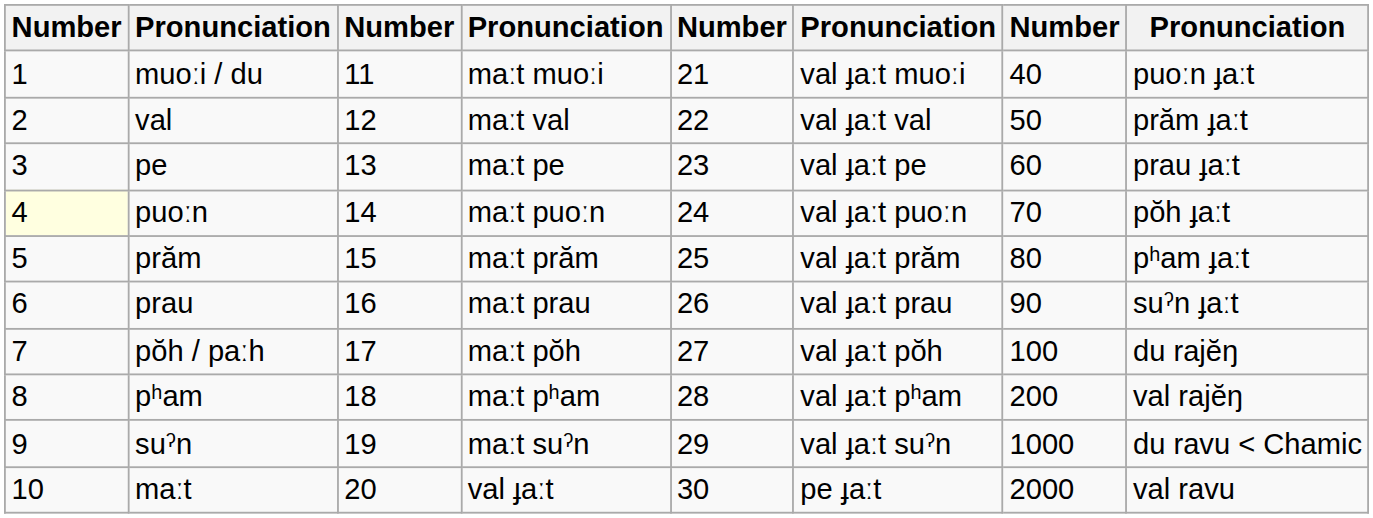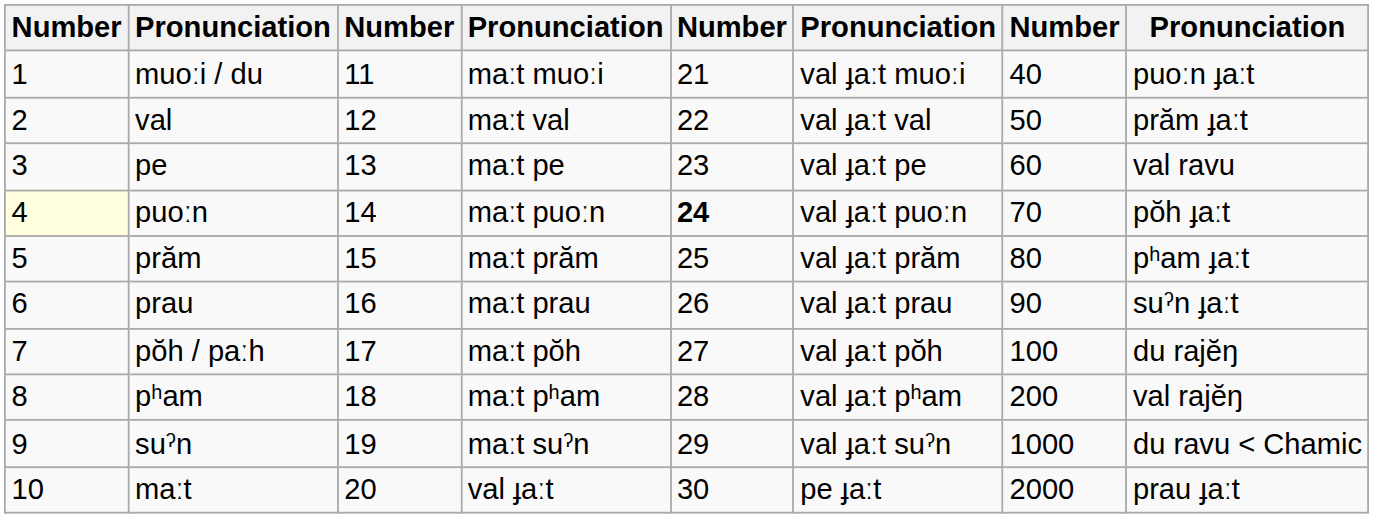pe | column 8: prau ɟaːt -> val ravu
puoːn | column 5: normal -> bold
maːt | column 8: val ravu -> prau ɟaːt
